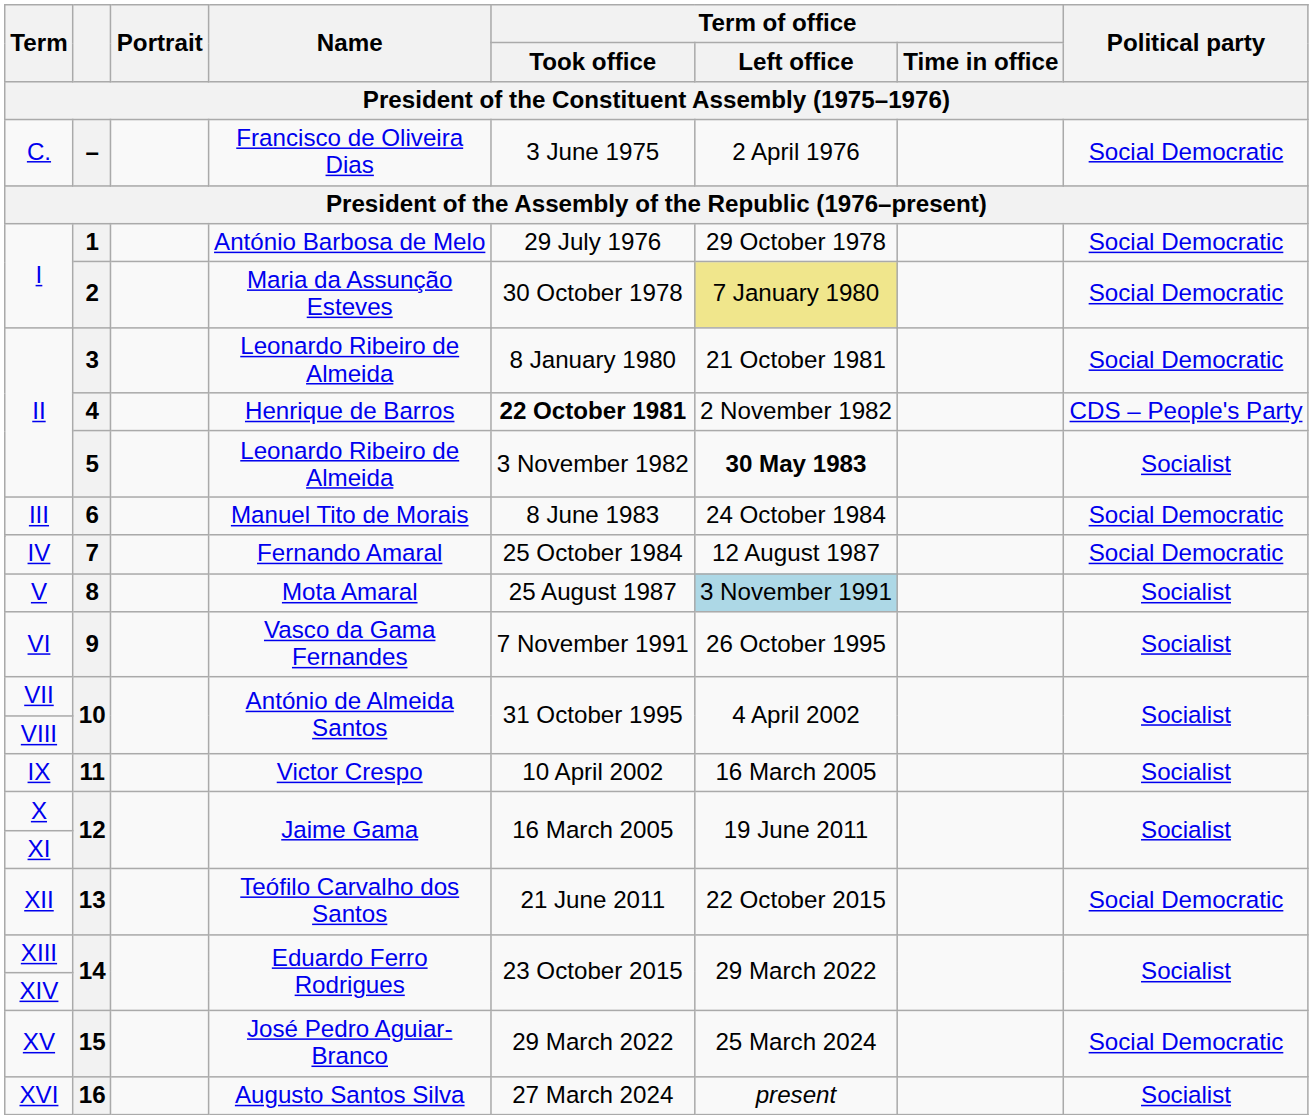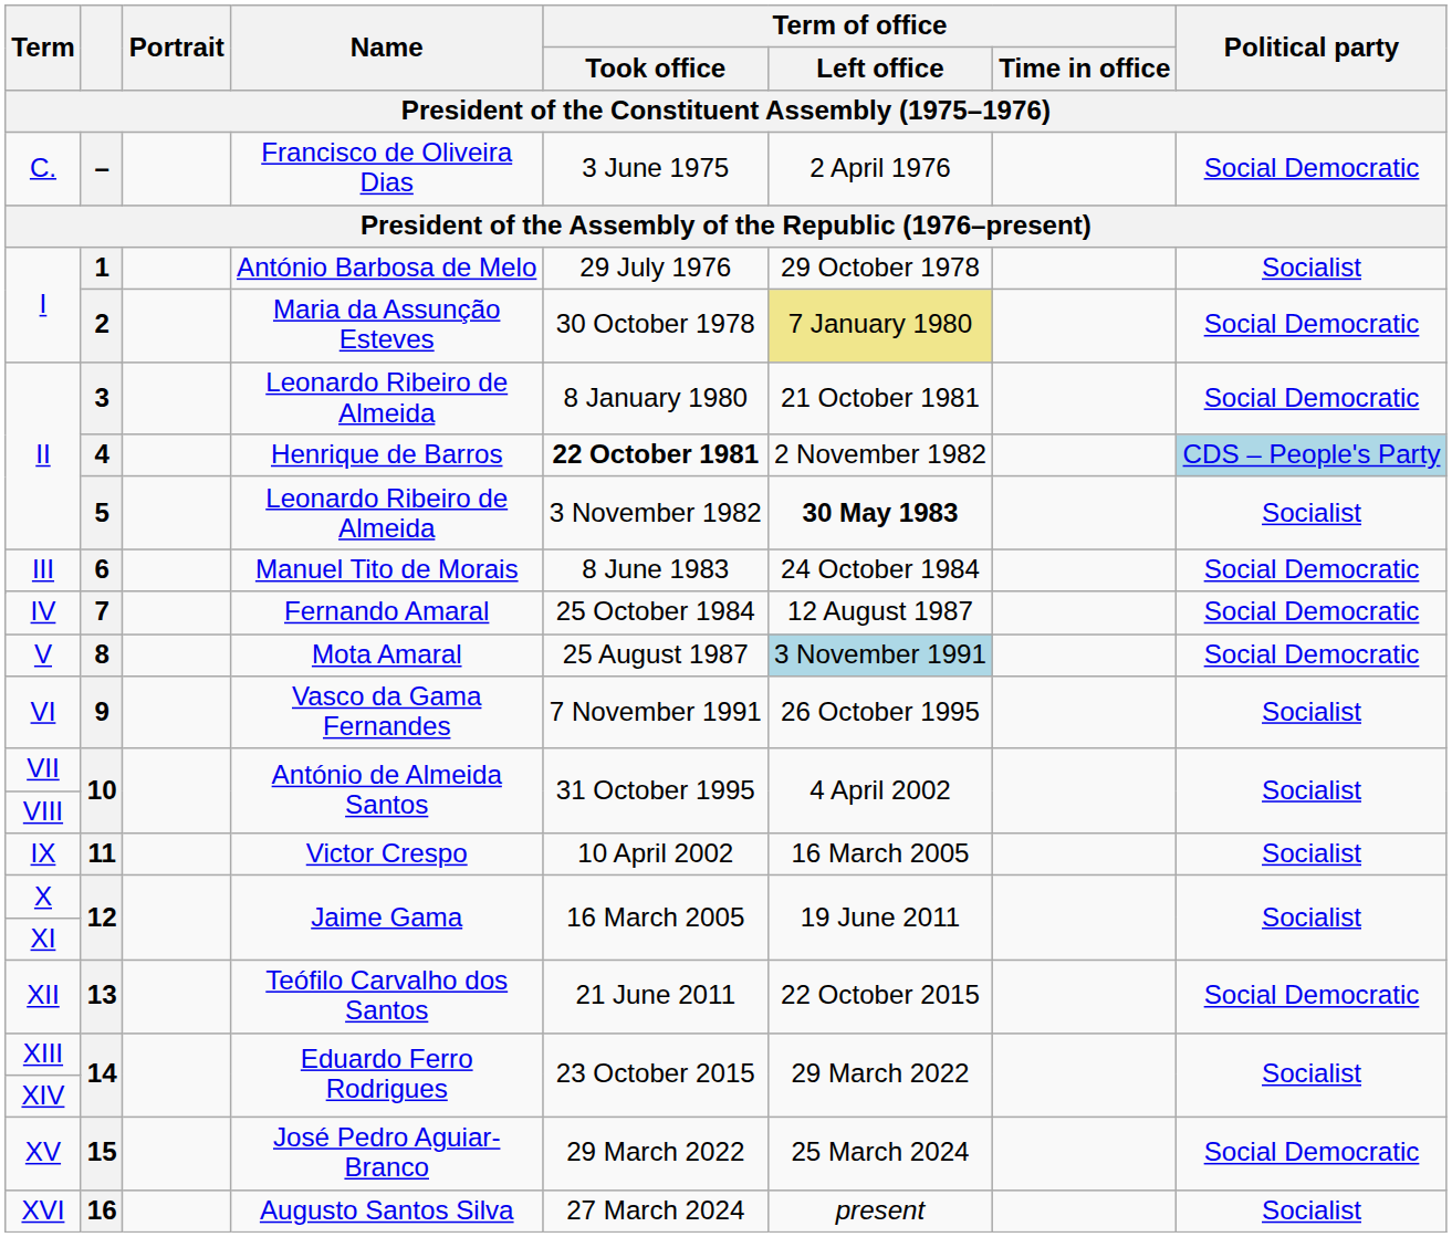I / 1 | Political party: Social Democratic -> Socialist
II / 4 | Political party: no background -> lightblue background
V | Political party: Socialist -> Social Democratic
